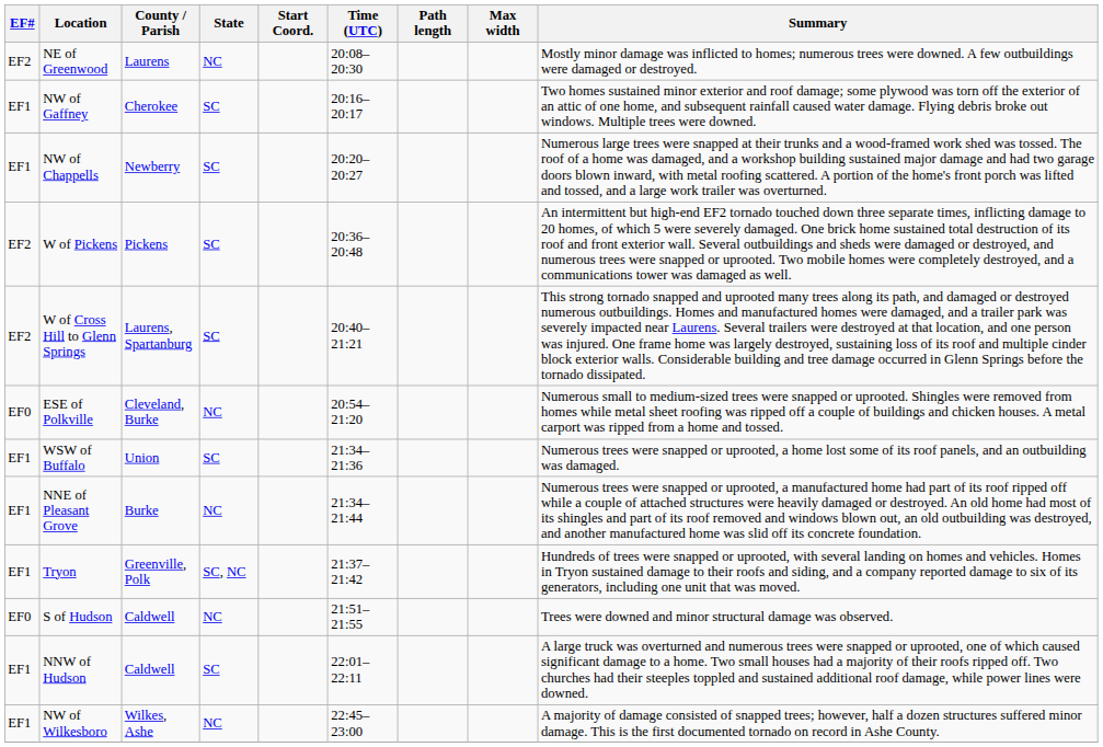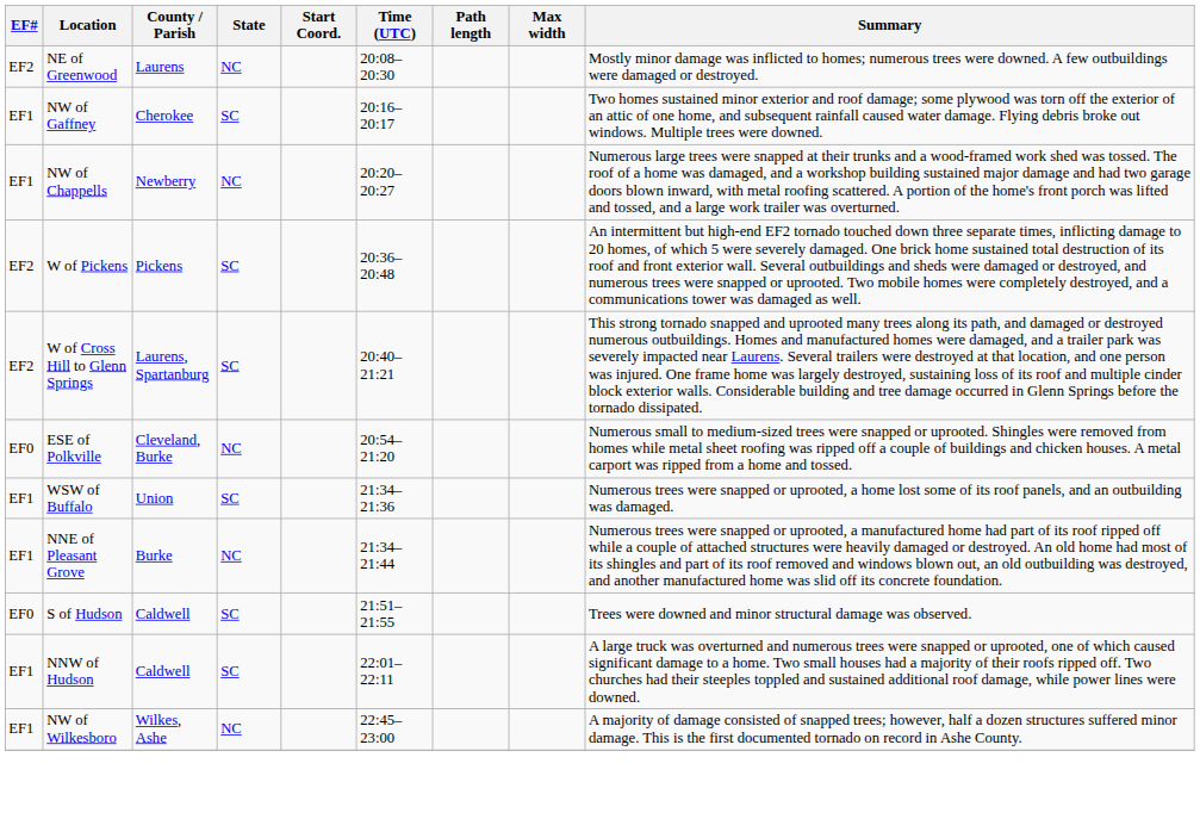NW of Chappells | State: SC -> NC
- row: EF1 | Tryon | Greenville, Polk | SC, NC | 21:37–21:42 | Hundreds of trees were snapped or uprooted, with several landing on homes and vehicles. Homes in Tryon sustained damage to their roofs and siding, and a company reported damage to six of its generators, including one unit that was moved.
S of Hudson | State: NC -> SC
